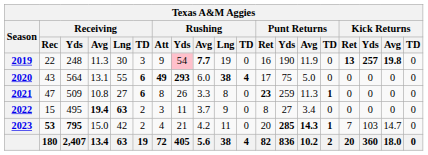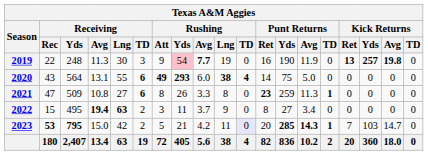2020 | Punt Returns / Ret: 17 -> 14
2023 | Rushing / Att: 4 -> 5
2023 | Rushing / TD: no background -> lavender background
